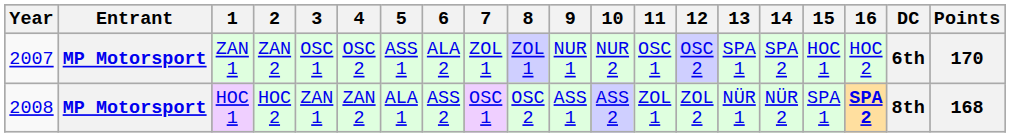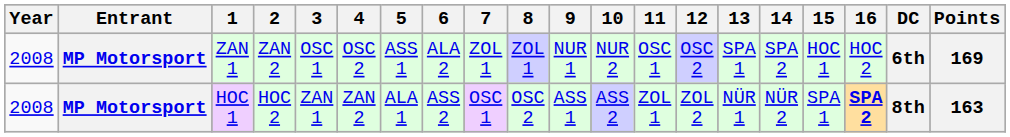row 2 | Year: 2007 -> 2008
row 2 | Points: 170 -> 169
row 3 | Points: 168 -> 163
